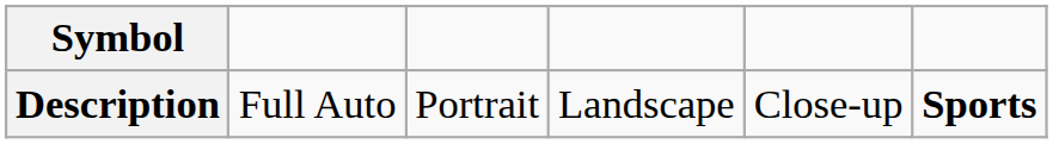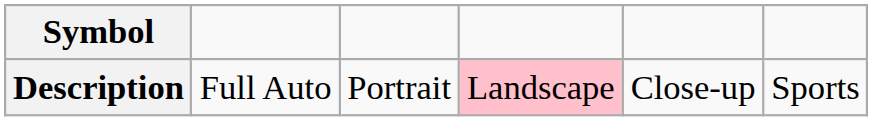Description | column 4: no background -> pink background
Description | column 6: bold -> normal
